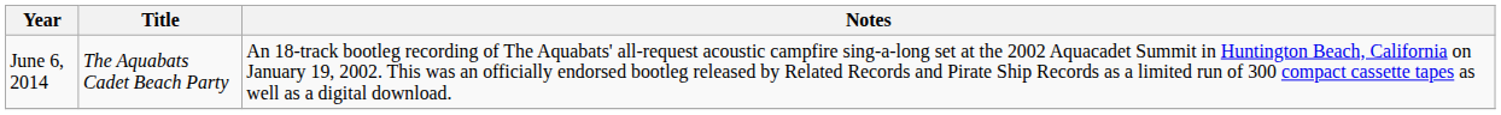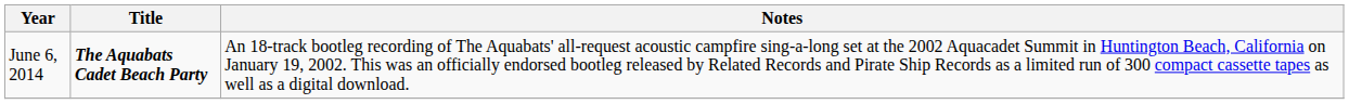row 2 | Title: normal -> bold
